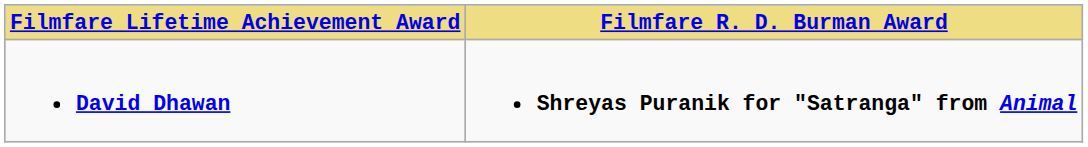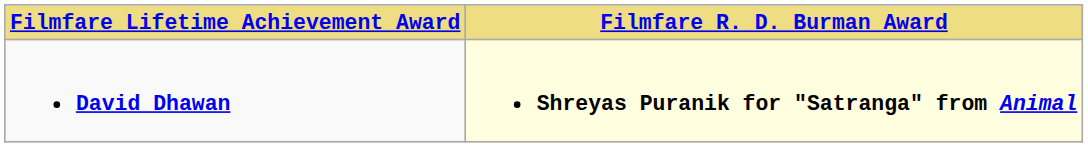David Dhawan | Filmfare R. D. Burman Award: no background -> lightyellow background
